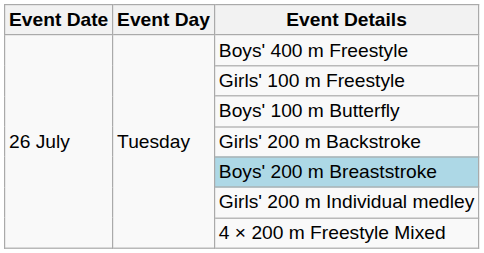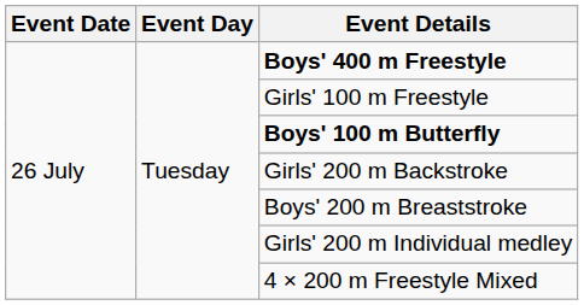Boys' 400 m Freestyle | Event Details: normal -> bold
Boys' 100 m Butterfly | Event Details: normal -> bold
Boys' 200 m Breaststroke | Event Details: lightblue background -> no background
